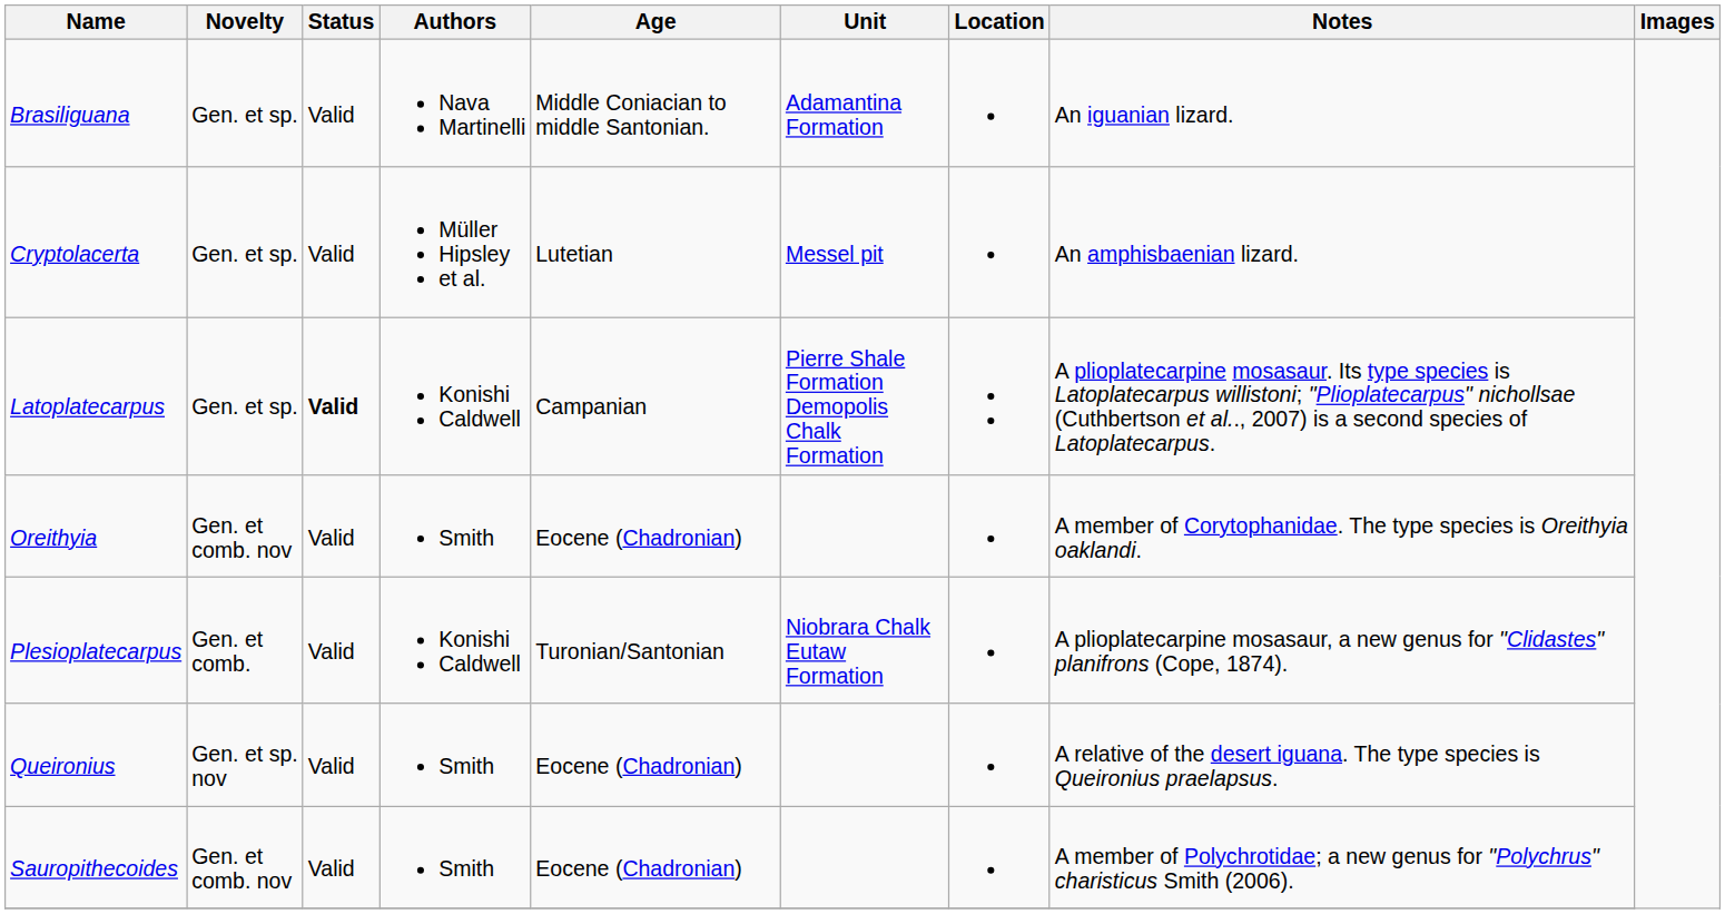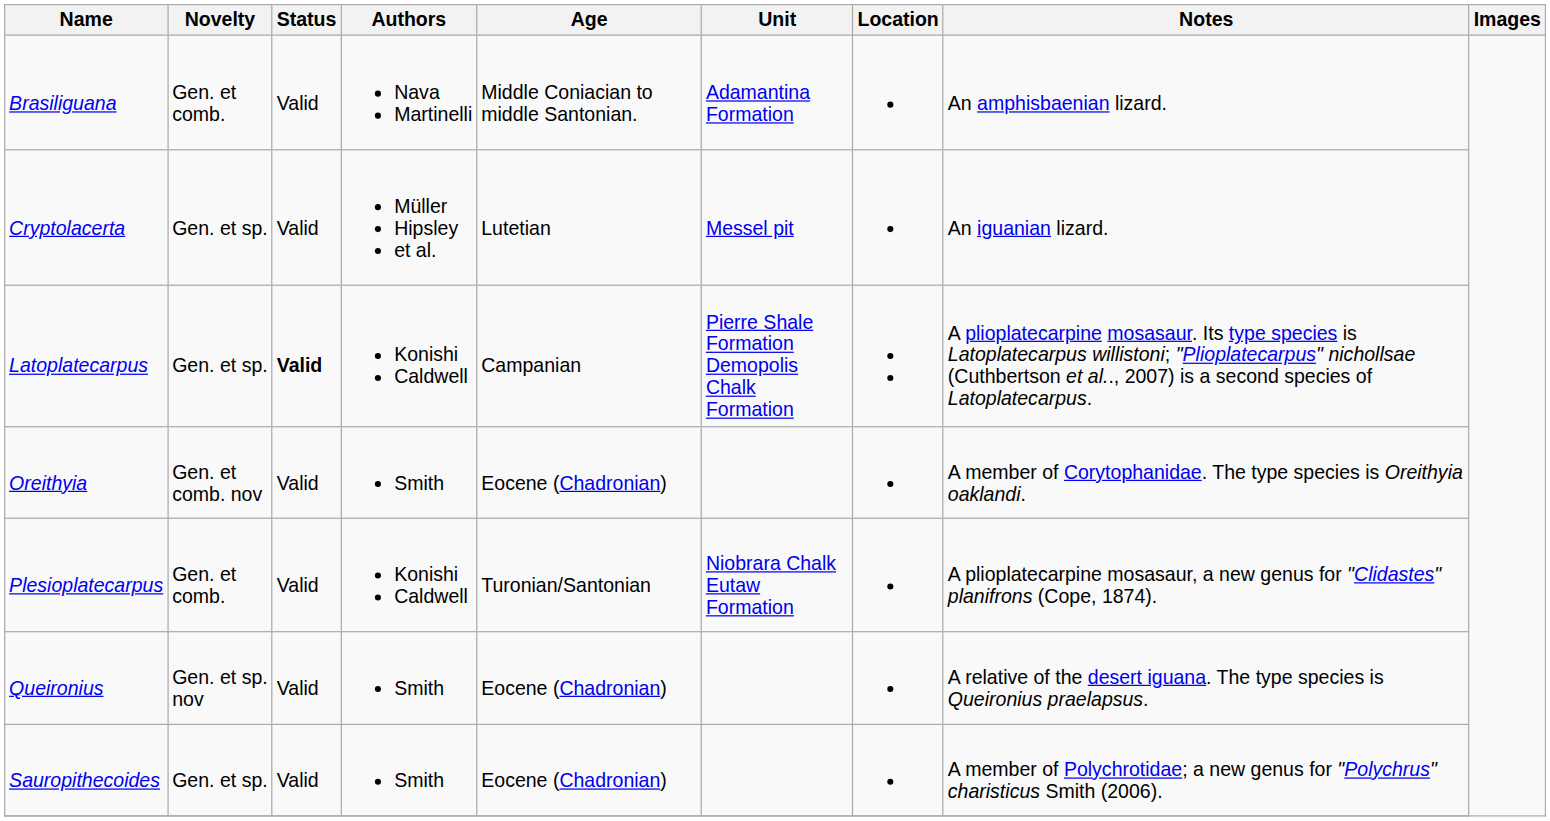Brasiliguana | Novelty: Gen. et sp. -> Gen. et comb.
Brasiliguana | Notes: An iguanian lizard. -> An amphisbaenian lizard.
Cryptolacerta | Notes: An amphisbaenian lizard. -> An iguanian lizard.
Sauropithecoides | Novelty: Gen. et comb. nov -> Gen. et sp.
